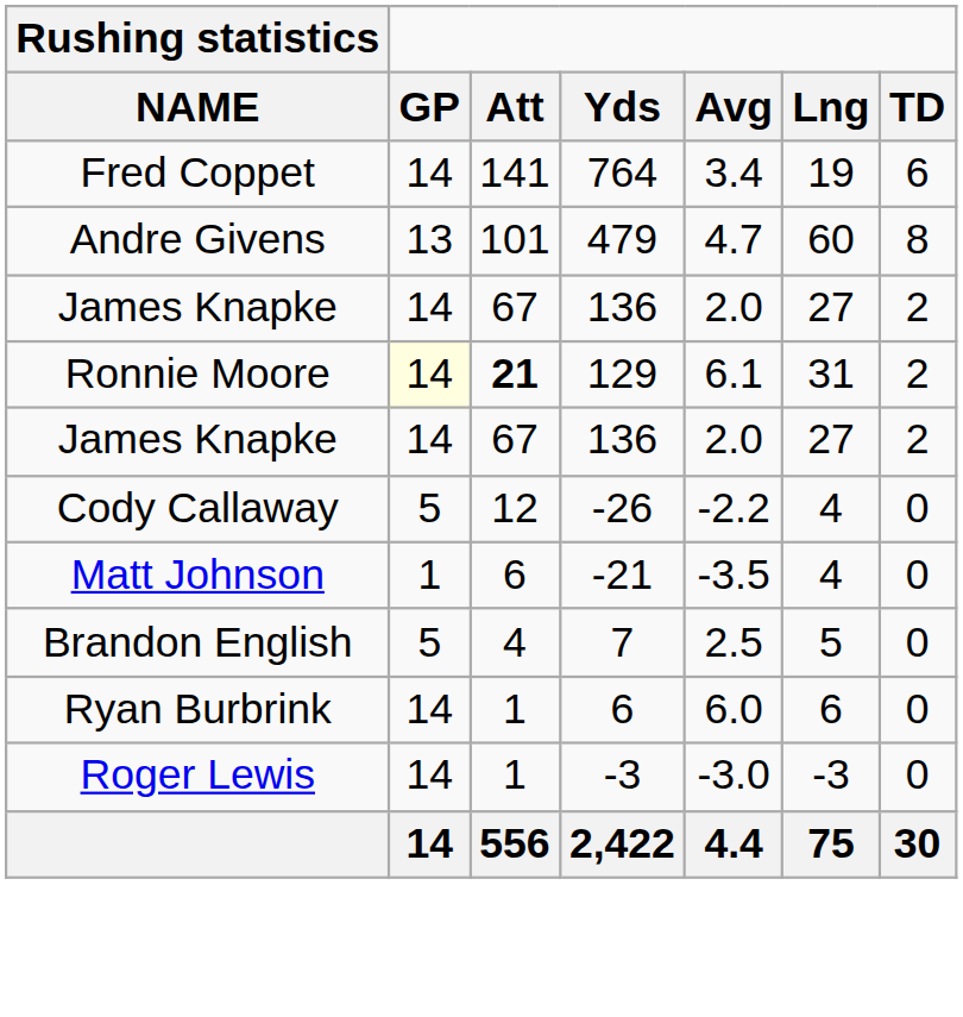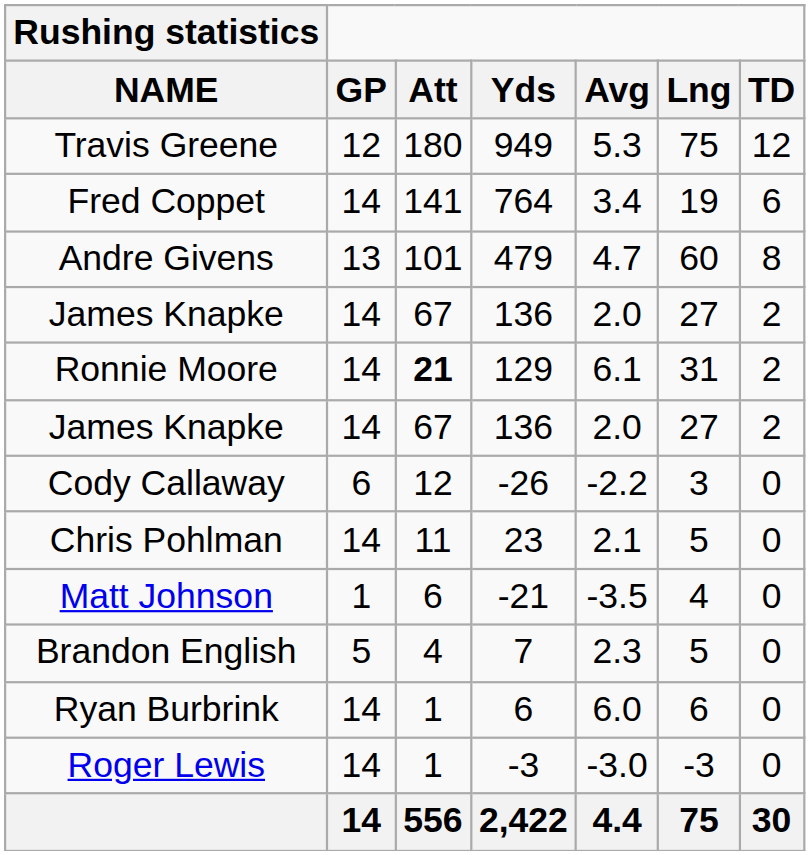+ row: Travis Greene | 12 | 180 | 949 | 5.3 | 75 | 12
Ronnie Moore | GP: lightyellow background -> no background
Cody Callaway | GP: 5 -> 6
Cody Callaway | Lng: 4 -> 3
+ row: Chris Pohlman | 14 | 11 | 23 | 2.1 | 5 | 0
Brandon English | Avg: 2.5 -> 2.3
